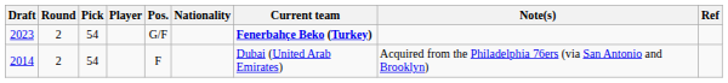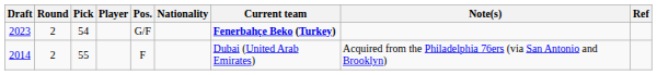2014 | Pick: 54 -> 55
